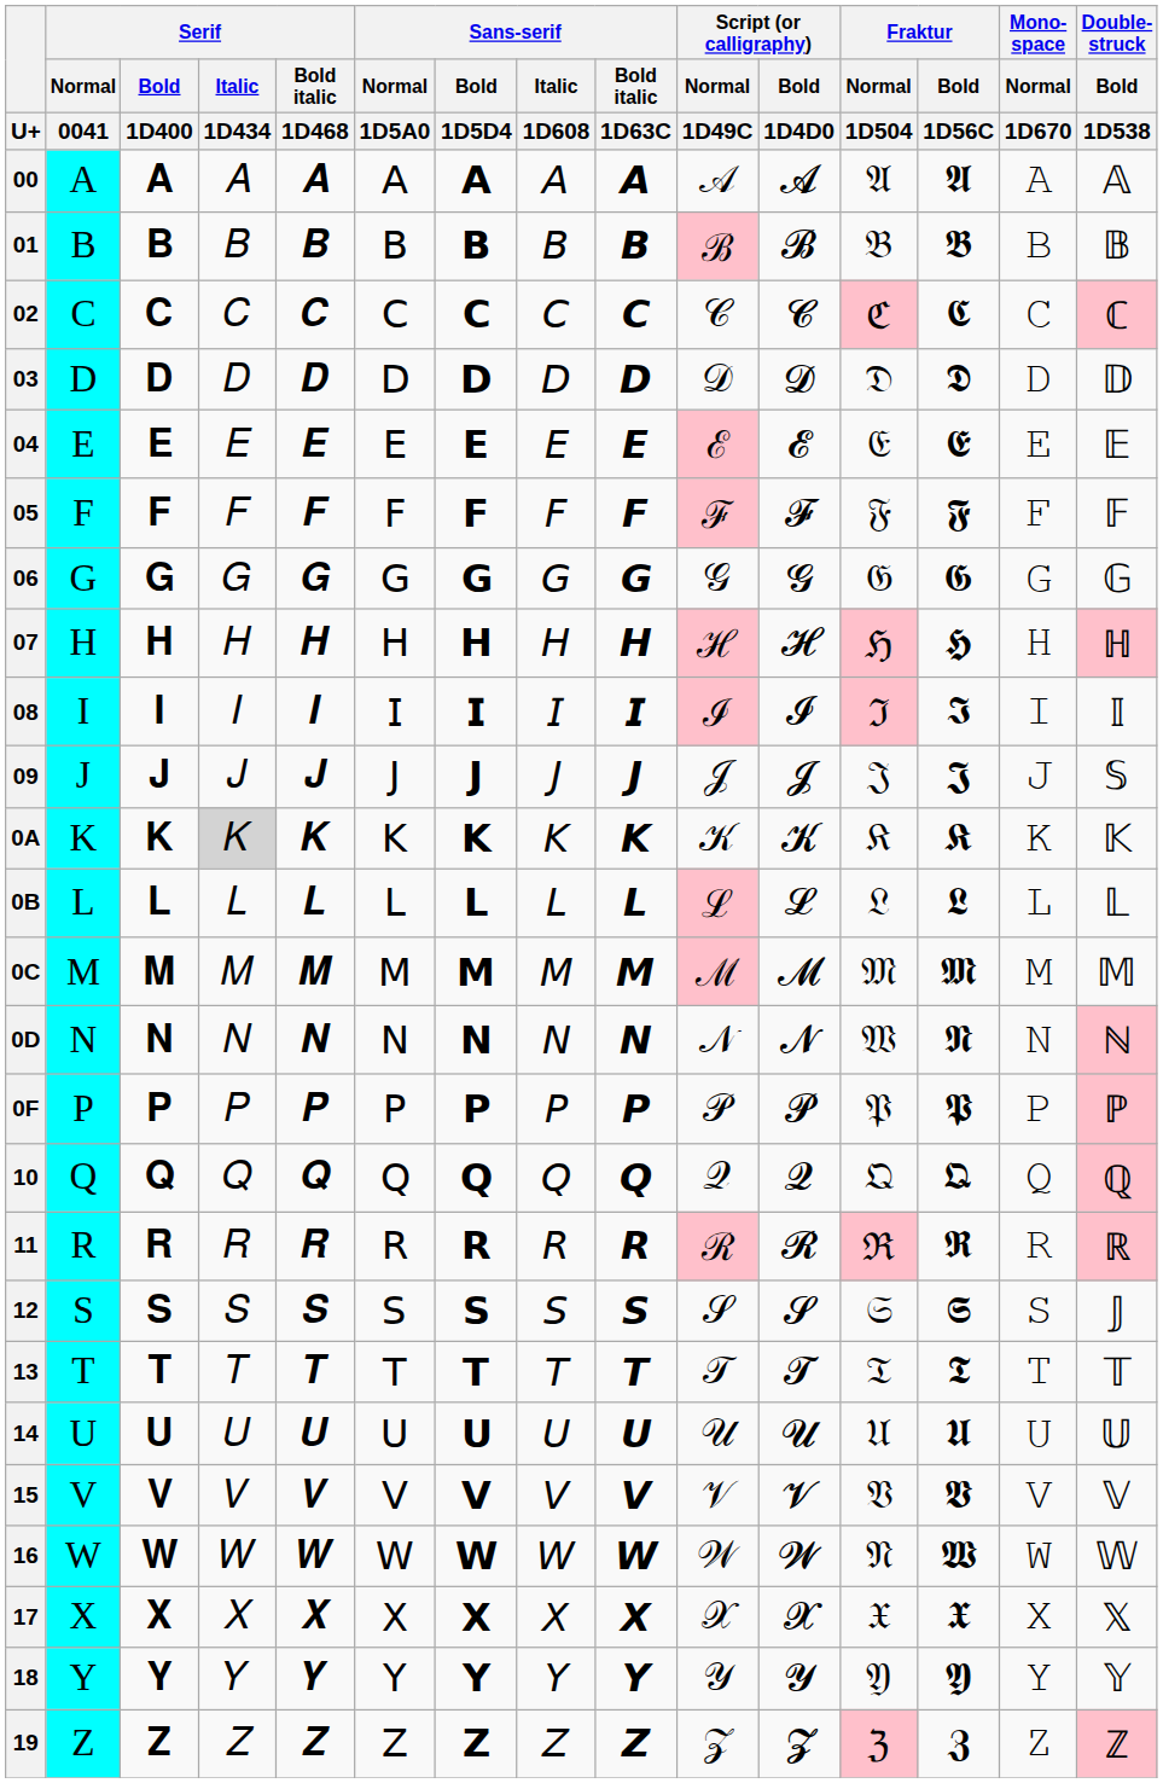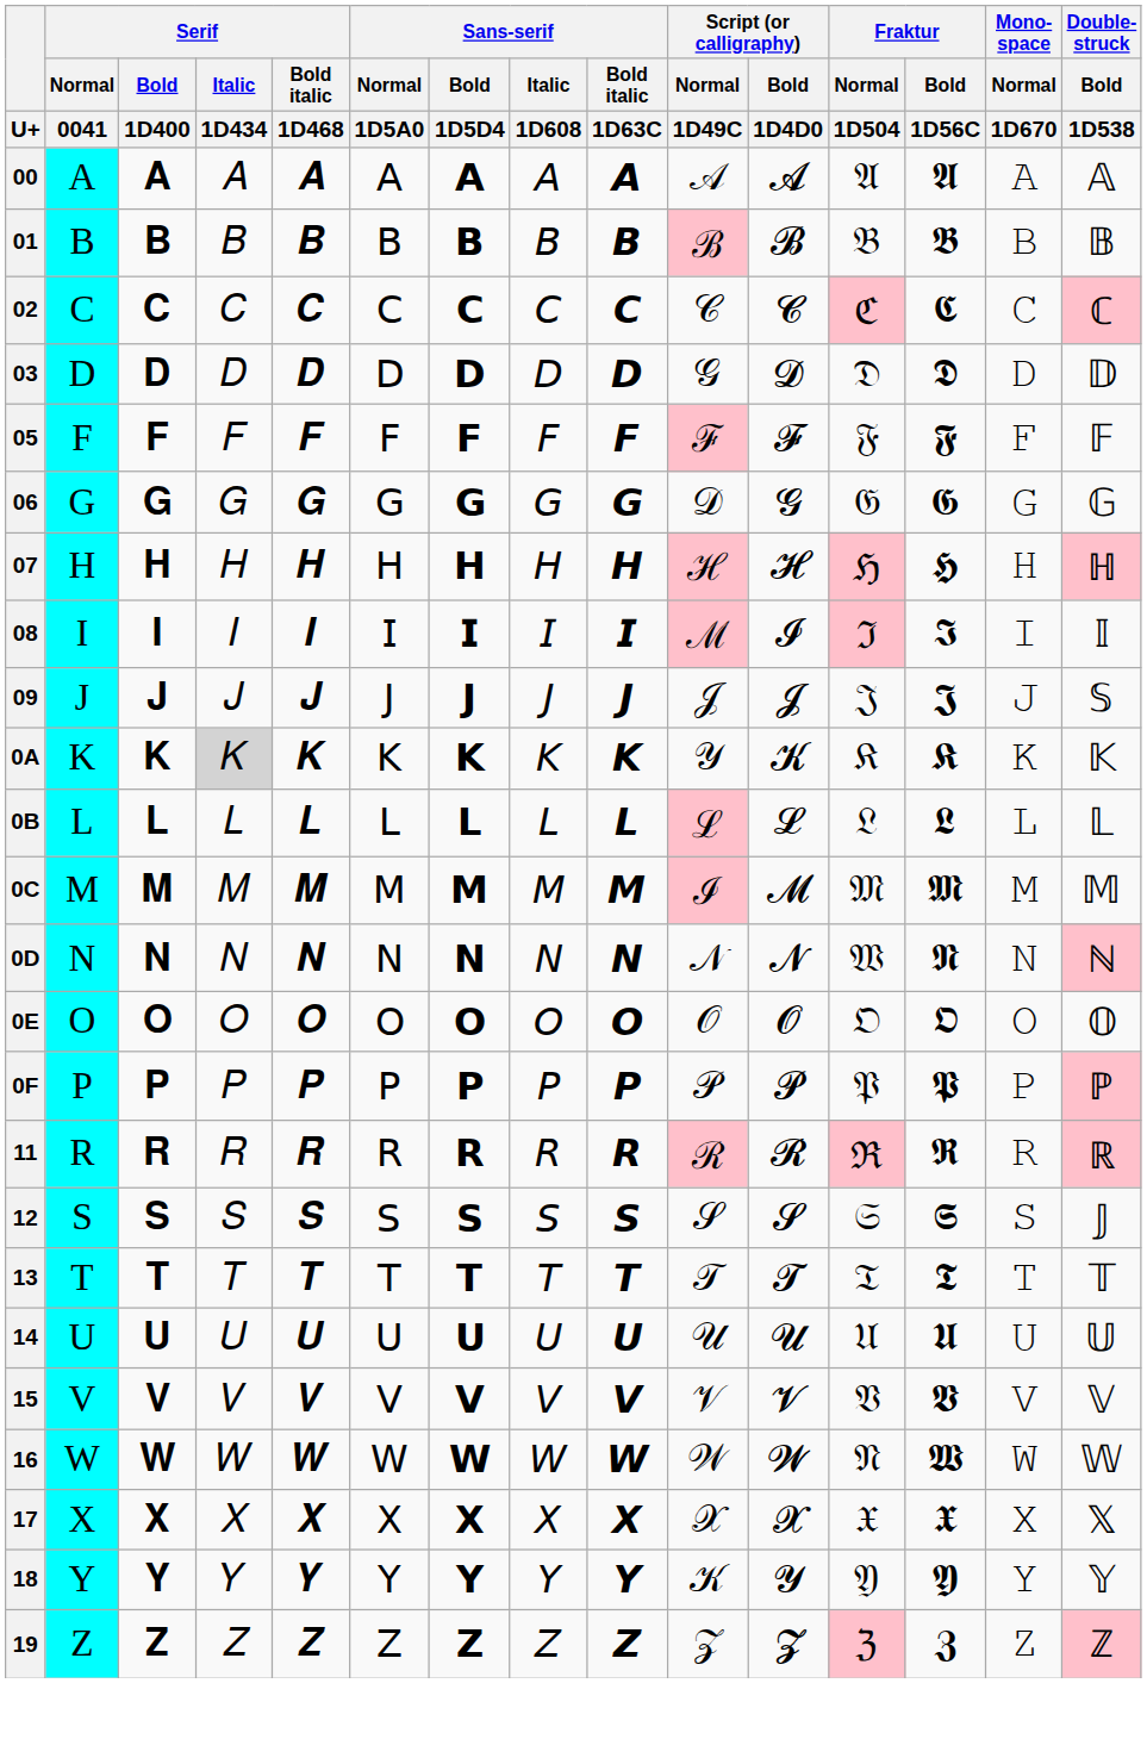03 | Script (or calligraphy) / Normal / 1D49C: 𝒟 -> 𝒢
- row: 04 | E | 𝐄 | 𝐸 | 𝑬 | 𝖤 | 𝗘 | 𝘌 | 𝙀 | ℰ | 𝓔 | 𝔈 | 𝕰 | 𝙴 | 𝔼
06 | Script (or calligraphy) / Normal / 1D49C: 𝒢 -> 𝒟
08 | Script (or calligraphy) / Normal / 1D49C: ℐ -> ℳ
0A | Script (or calligraphy) / Normal / 1D49C: 𝒦 -> 𝒴
0C | Script (or calligraphy) / Normal / 1D49C: ℳ -> ℐ
+ row: 0E | O | 𝐎 | 𝑂 | 𝑶 | 𝖮 | 𝗢 | 𝘖 | 𝙊 | 𝒪 | 𝓞 | 𝔒 | 𝕺 | 𝙾 | 𝕆
- row: 10 | Q | 𝐐 | 𝑄 | 𝑸 | 𝖰 | 𝗤 | 𝘘 | 𝙌 | 𝒬 | 𝓠 | 𝔔 | 𝕼 | 𝚀 | ℚ
18 | Script (or calligraphy) / Normal / 1D49C: 𝒴 -> 𝒦
